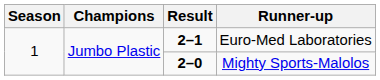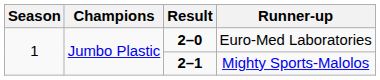Euro-Med Laboratories | Result: 2–1 -> 2–0
Mighty Sports-Malolos | Result: 2–0 -> 2–1
